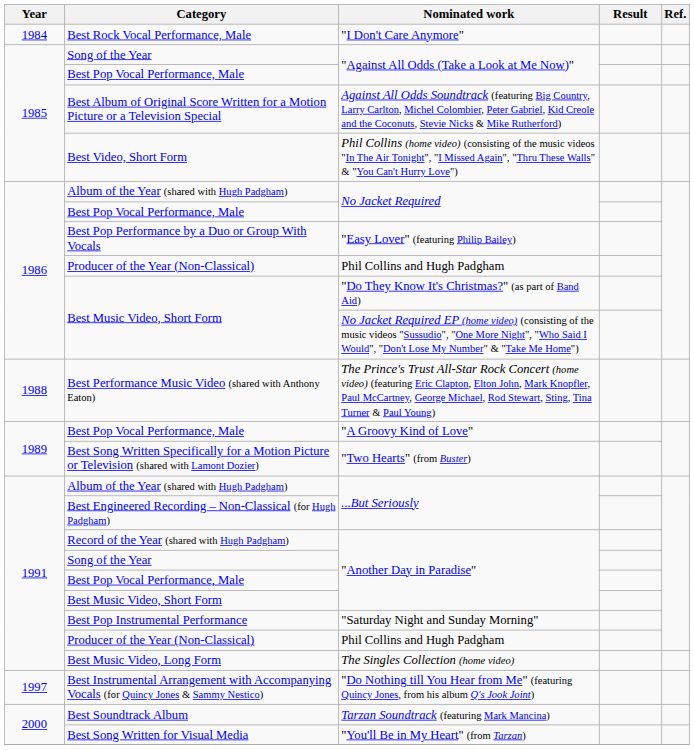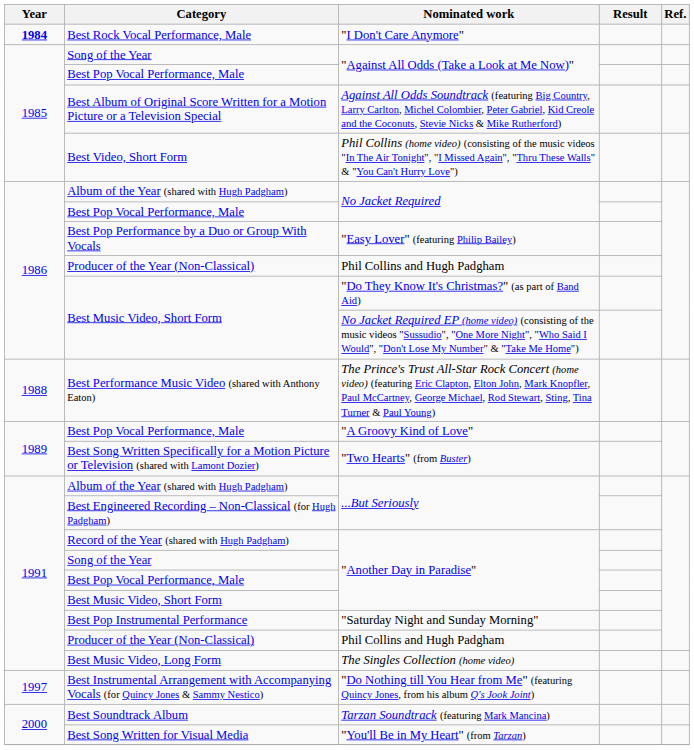"I Don't Care Anymore" | Year: normal -> bold
